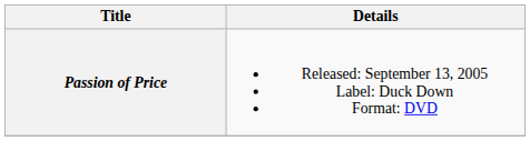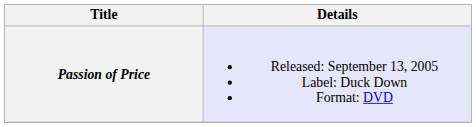Passion of Price | Details: no background -> lavender background
